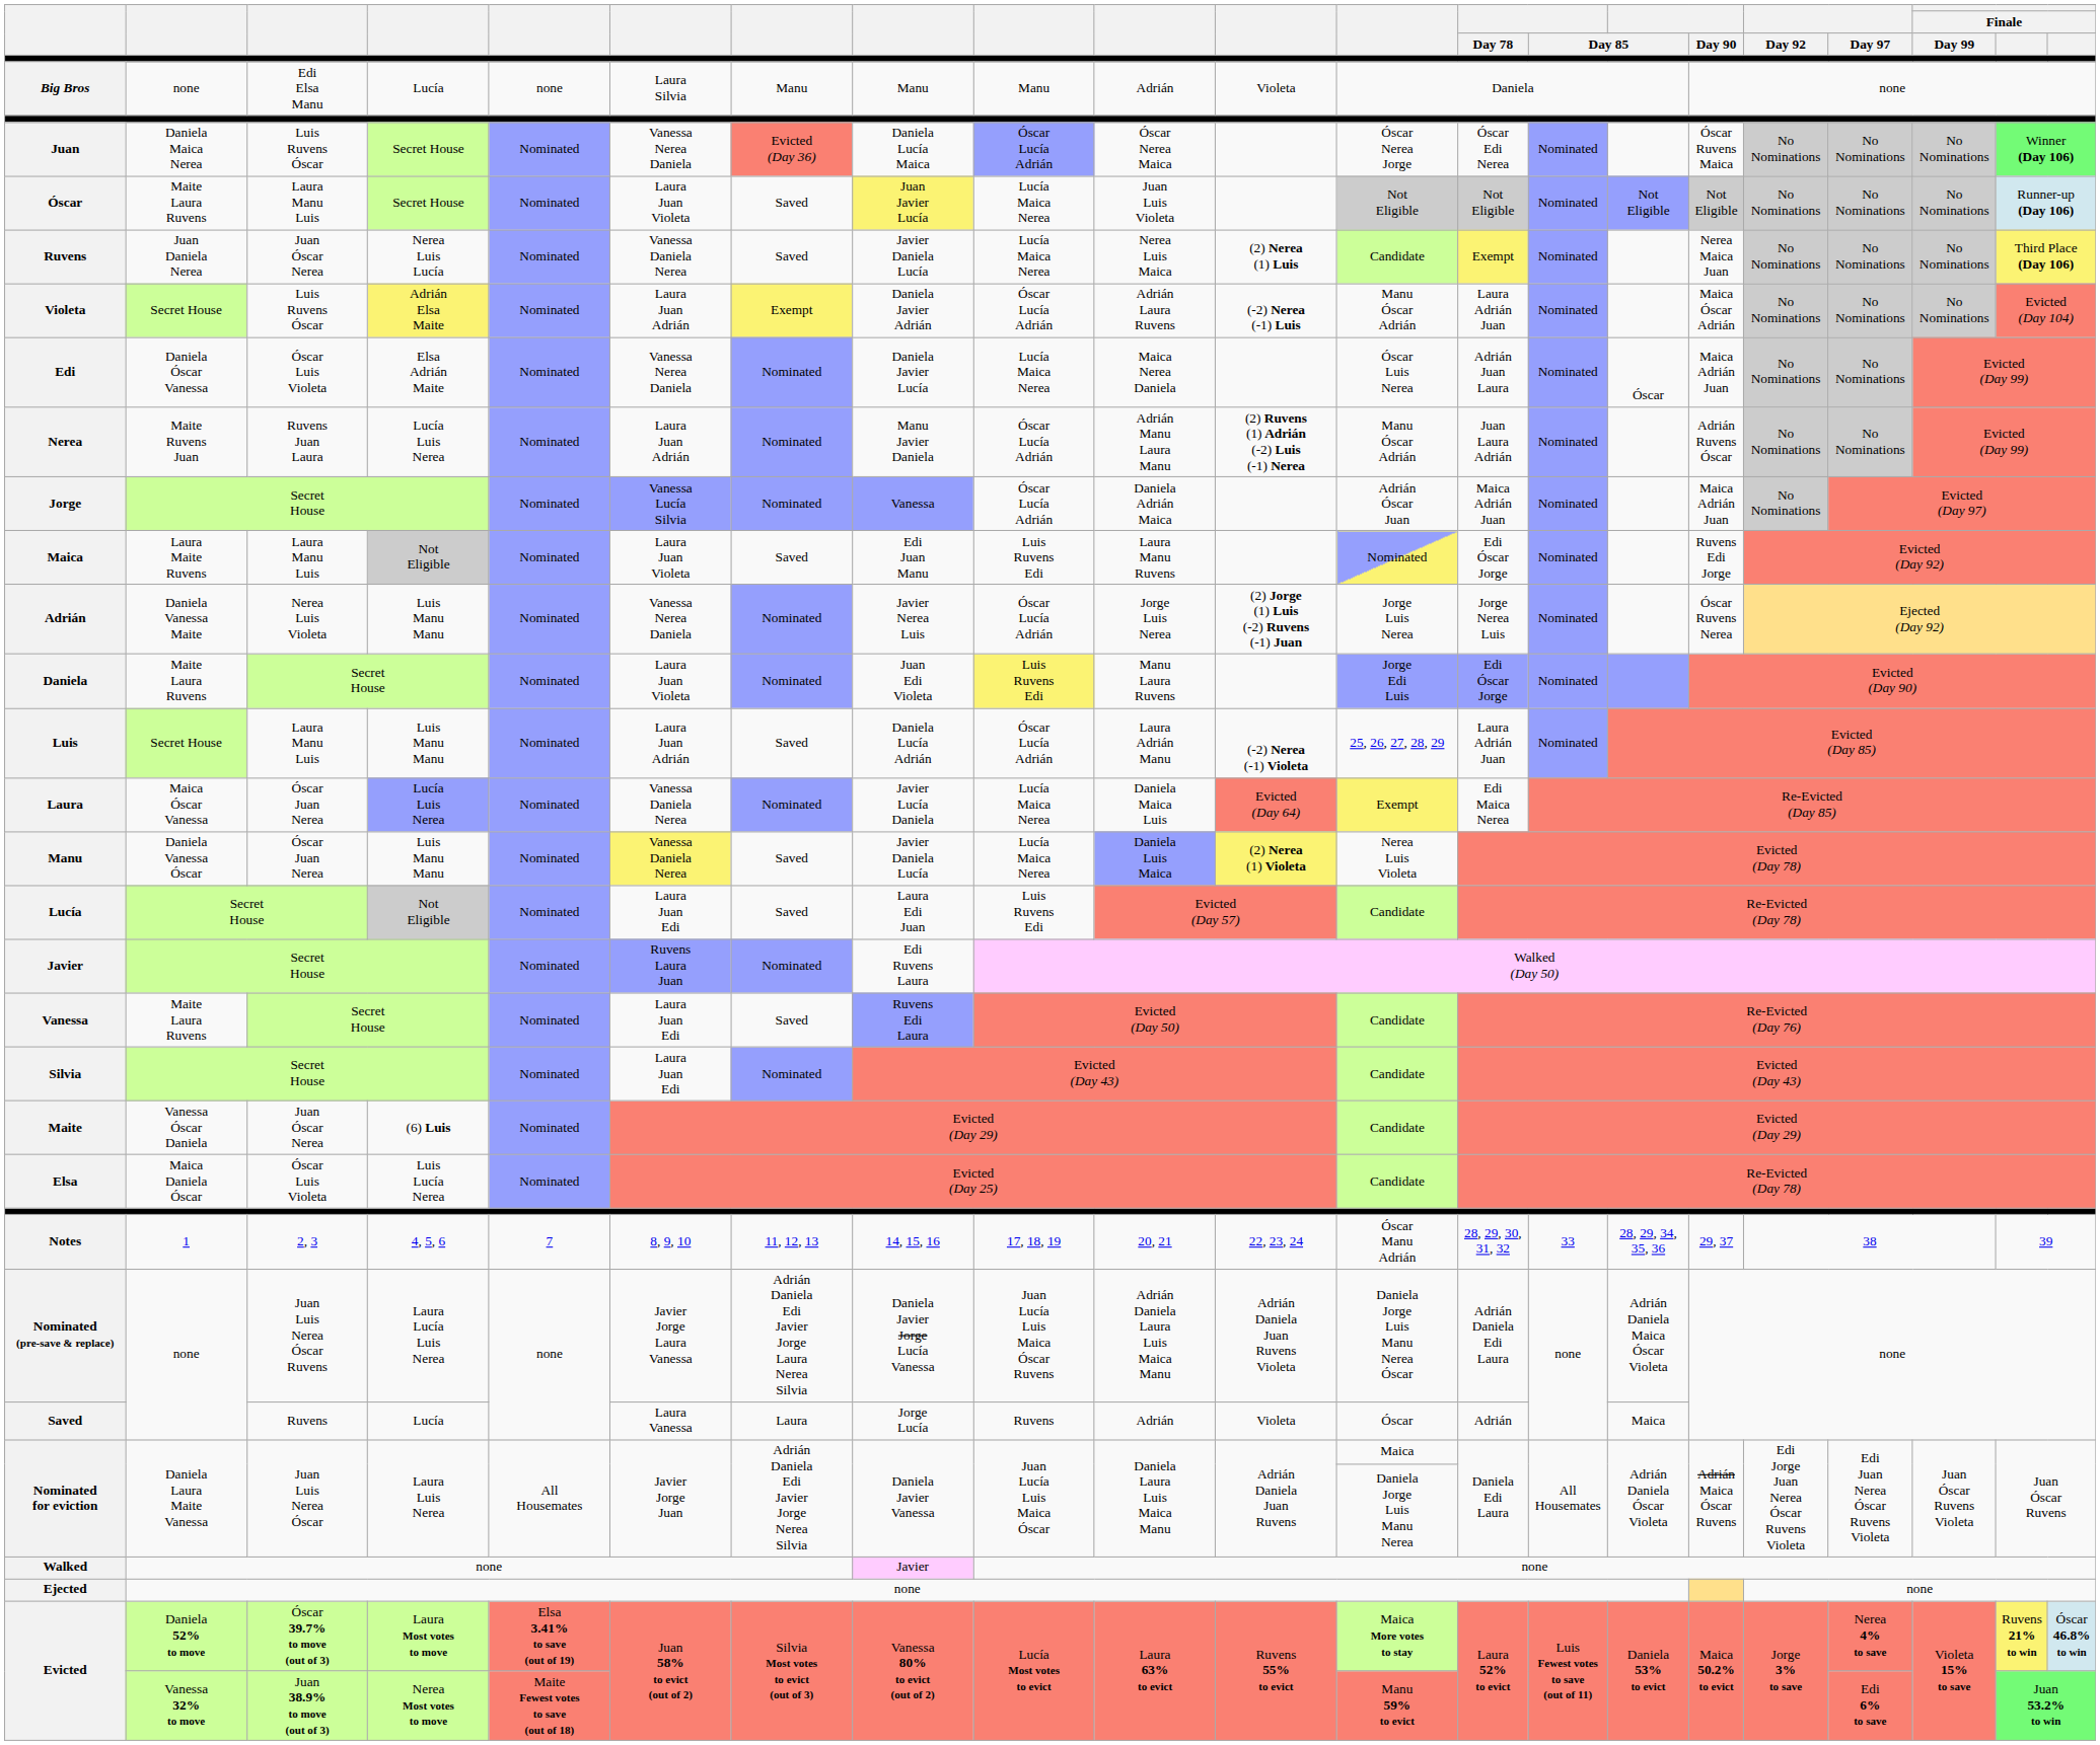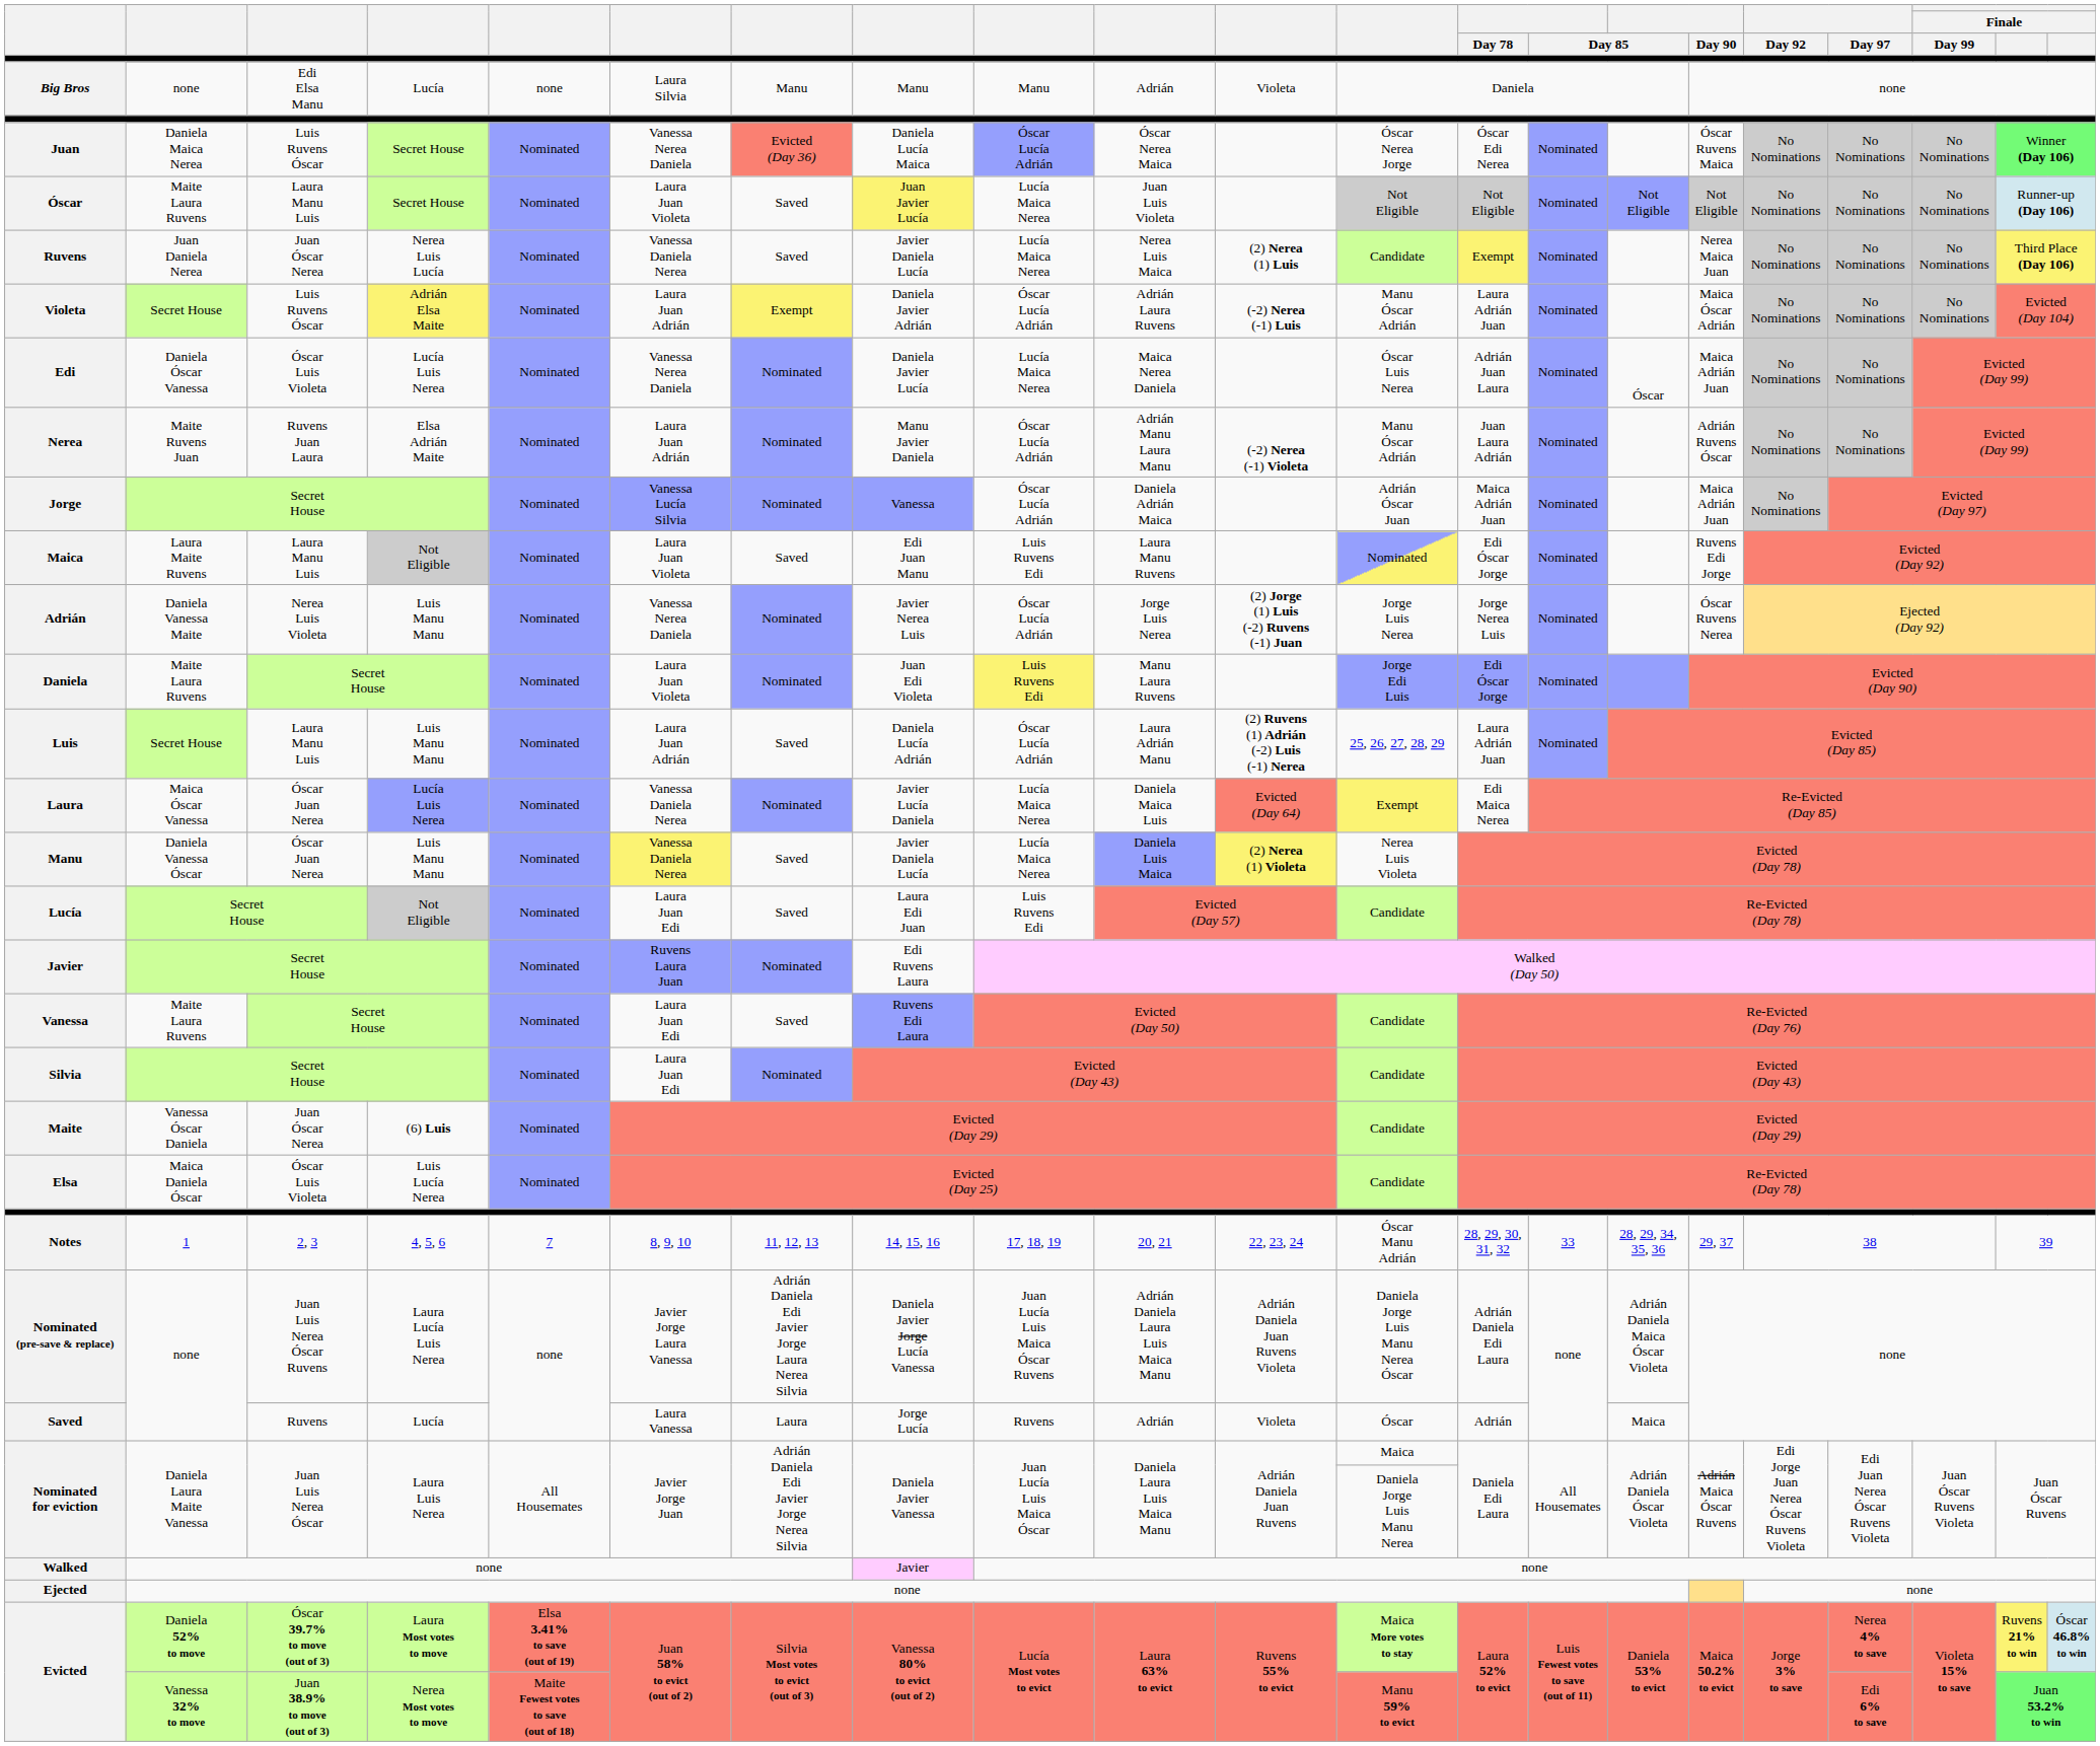Edi | column 4: Elsa Adrián Maite -> Lucía Luis Nerea
Nerea | column 4: Lucía Luis Nerea -> Elsa Adrián Maite
Nerea | column 11: (2) Ruvens (1) Adrián (-2) Luis (-1) Nerea -> (-2) Nerea (-1) Violeta
Luis | column 11: (-2) Nerea (-1) Violeta -> (2) Ruvens (1) Adrián (-2) Luis (-1) Nerea
